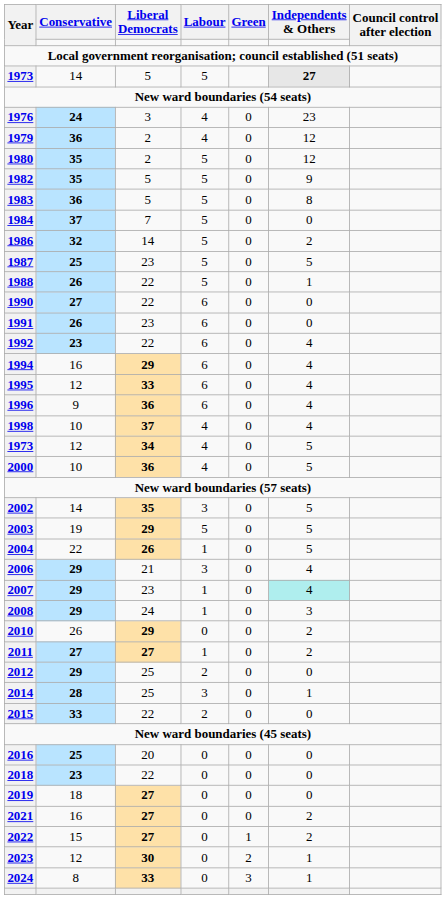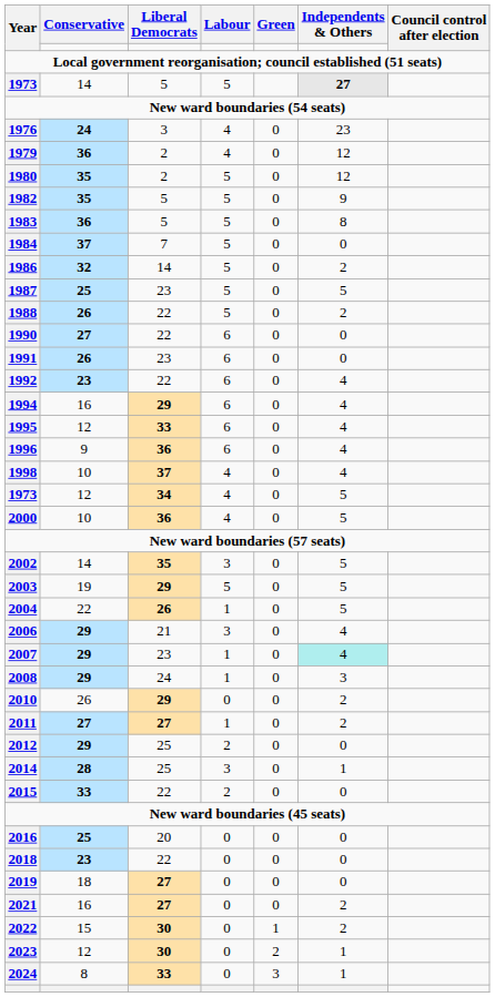1988 | Independents & Others: 1 -> 2
2022 | Liberal Democrats: 27 -> 30
